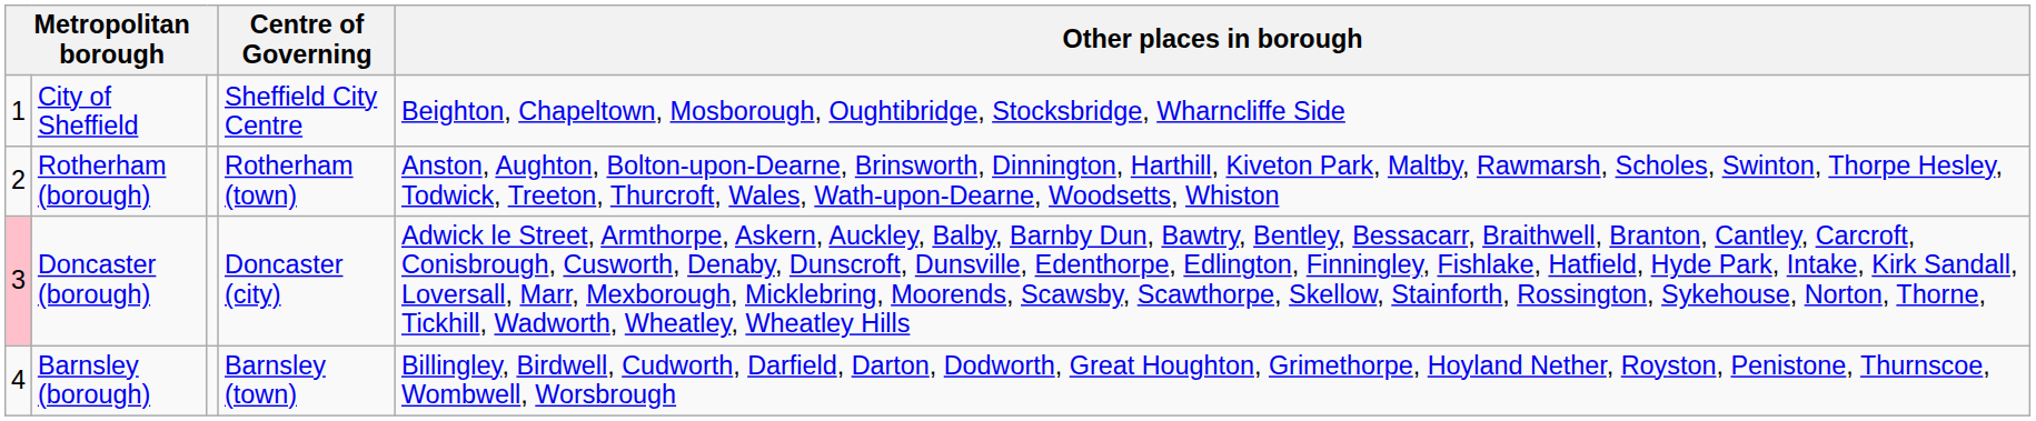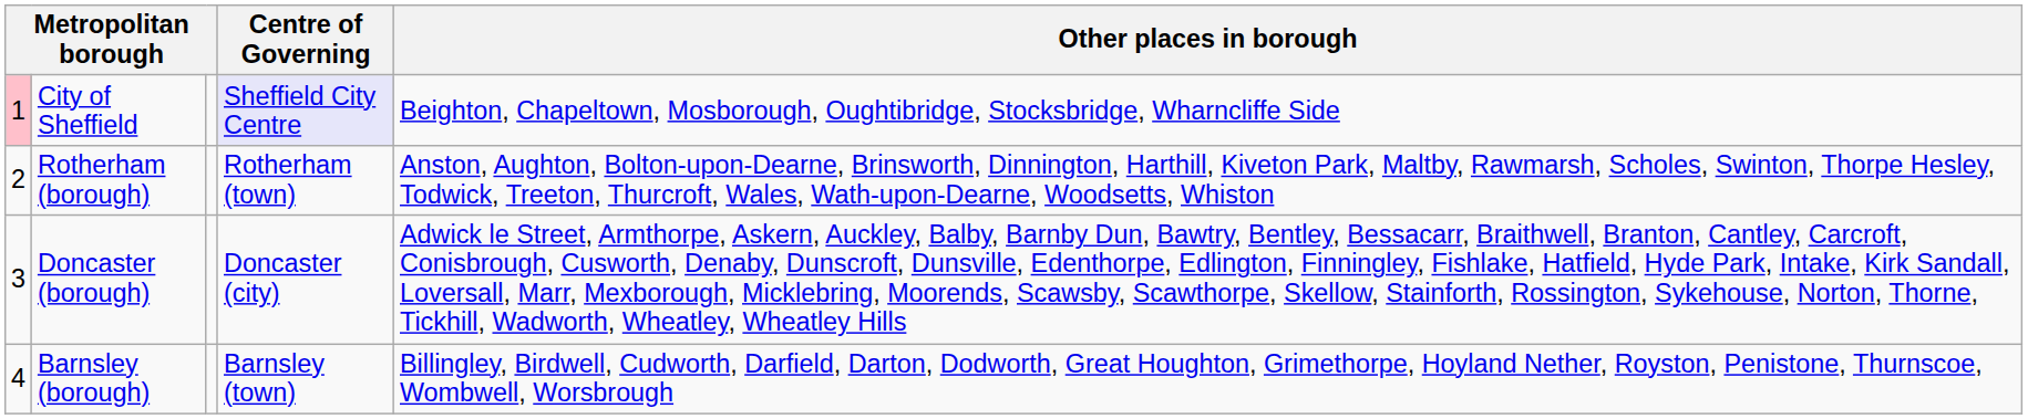City of Sheffield | column 1: no background -> pink background
City of Sheffield | Centre of Governing: no background -> lavender background
Doncaster (borough) | column 1: pink background -> no background
